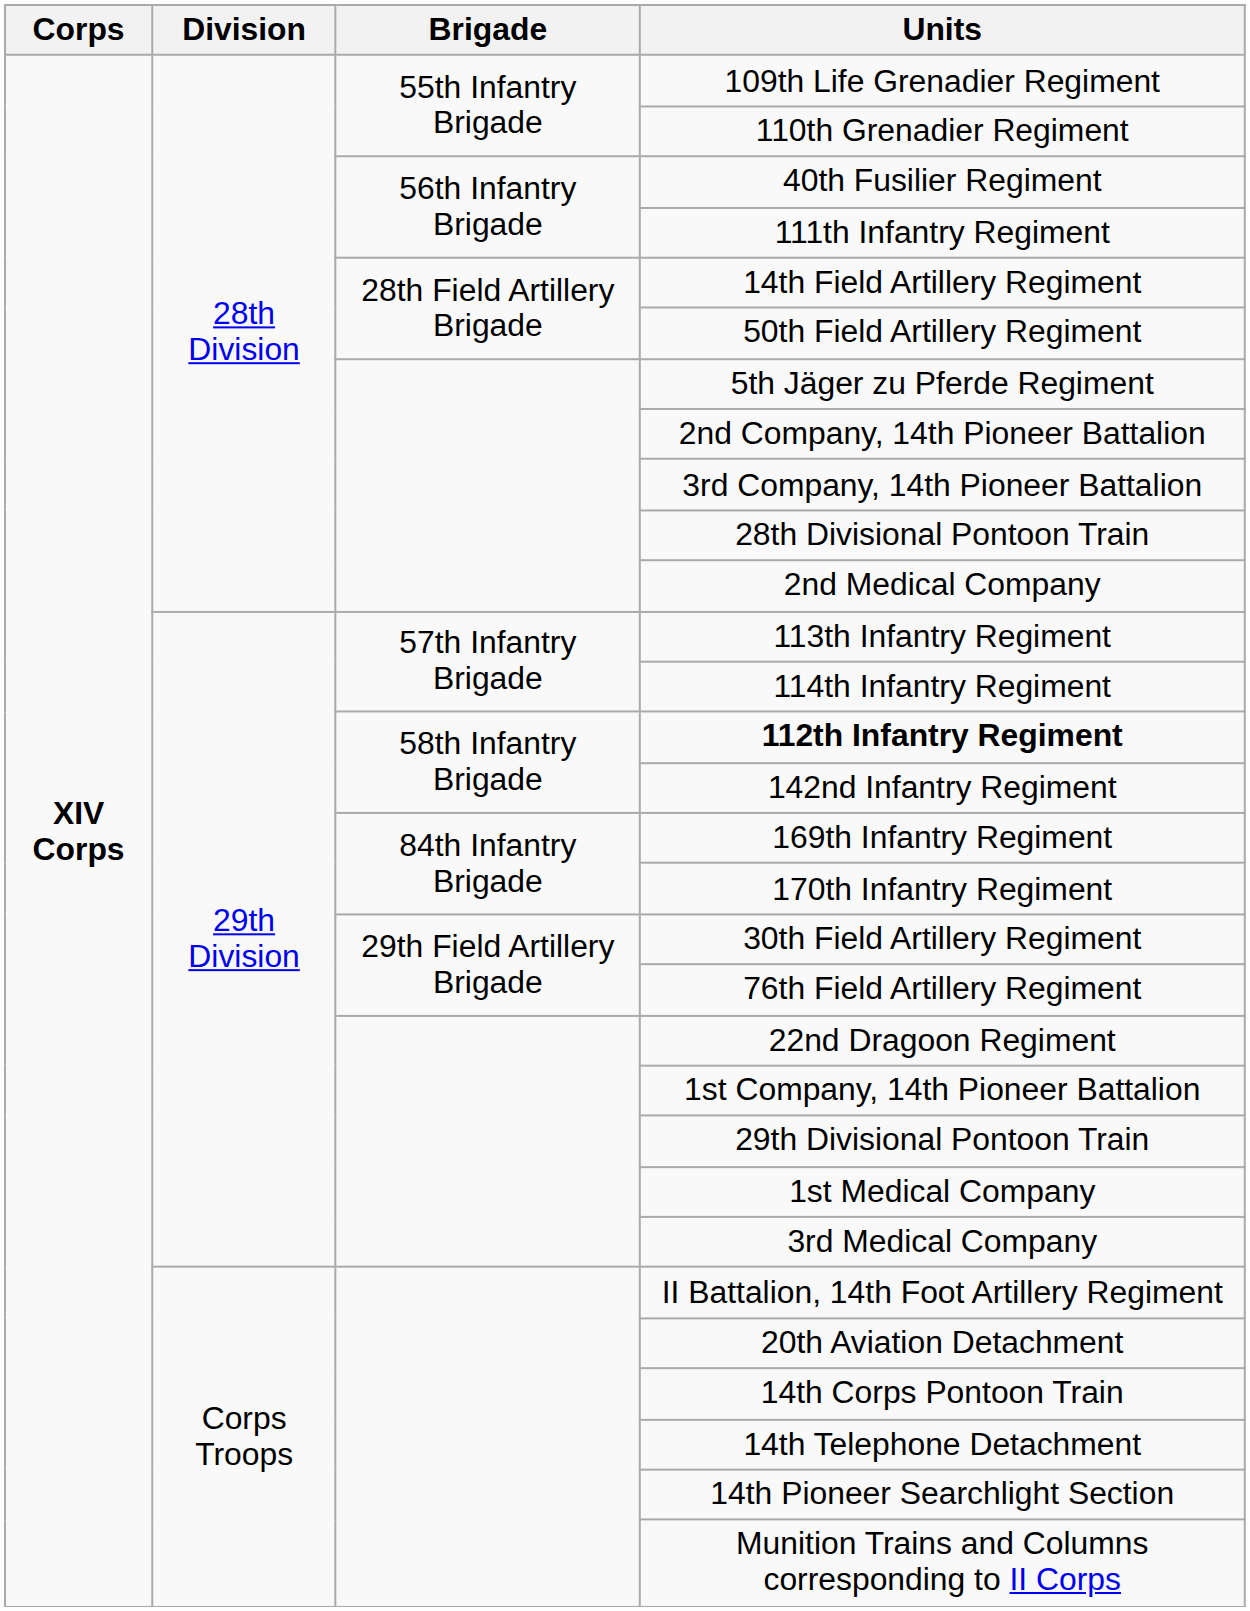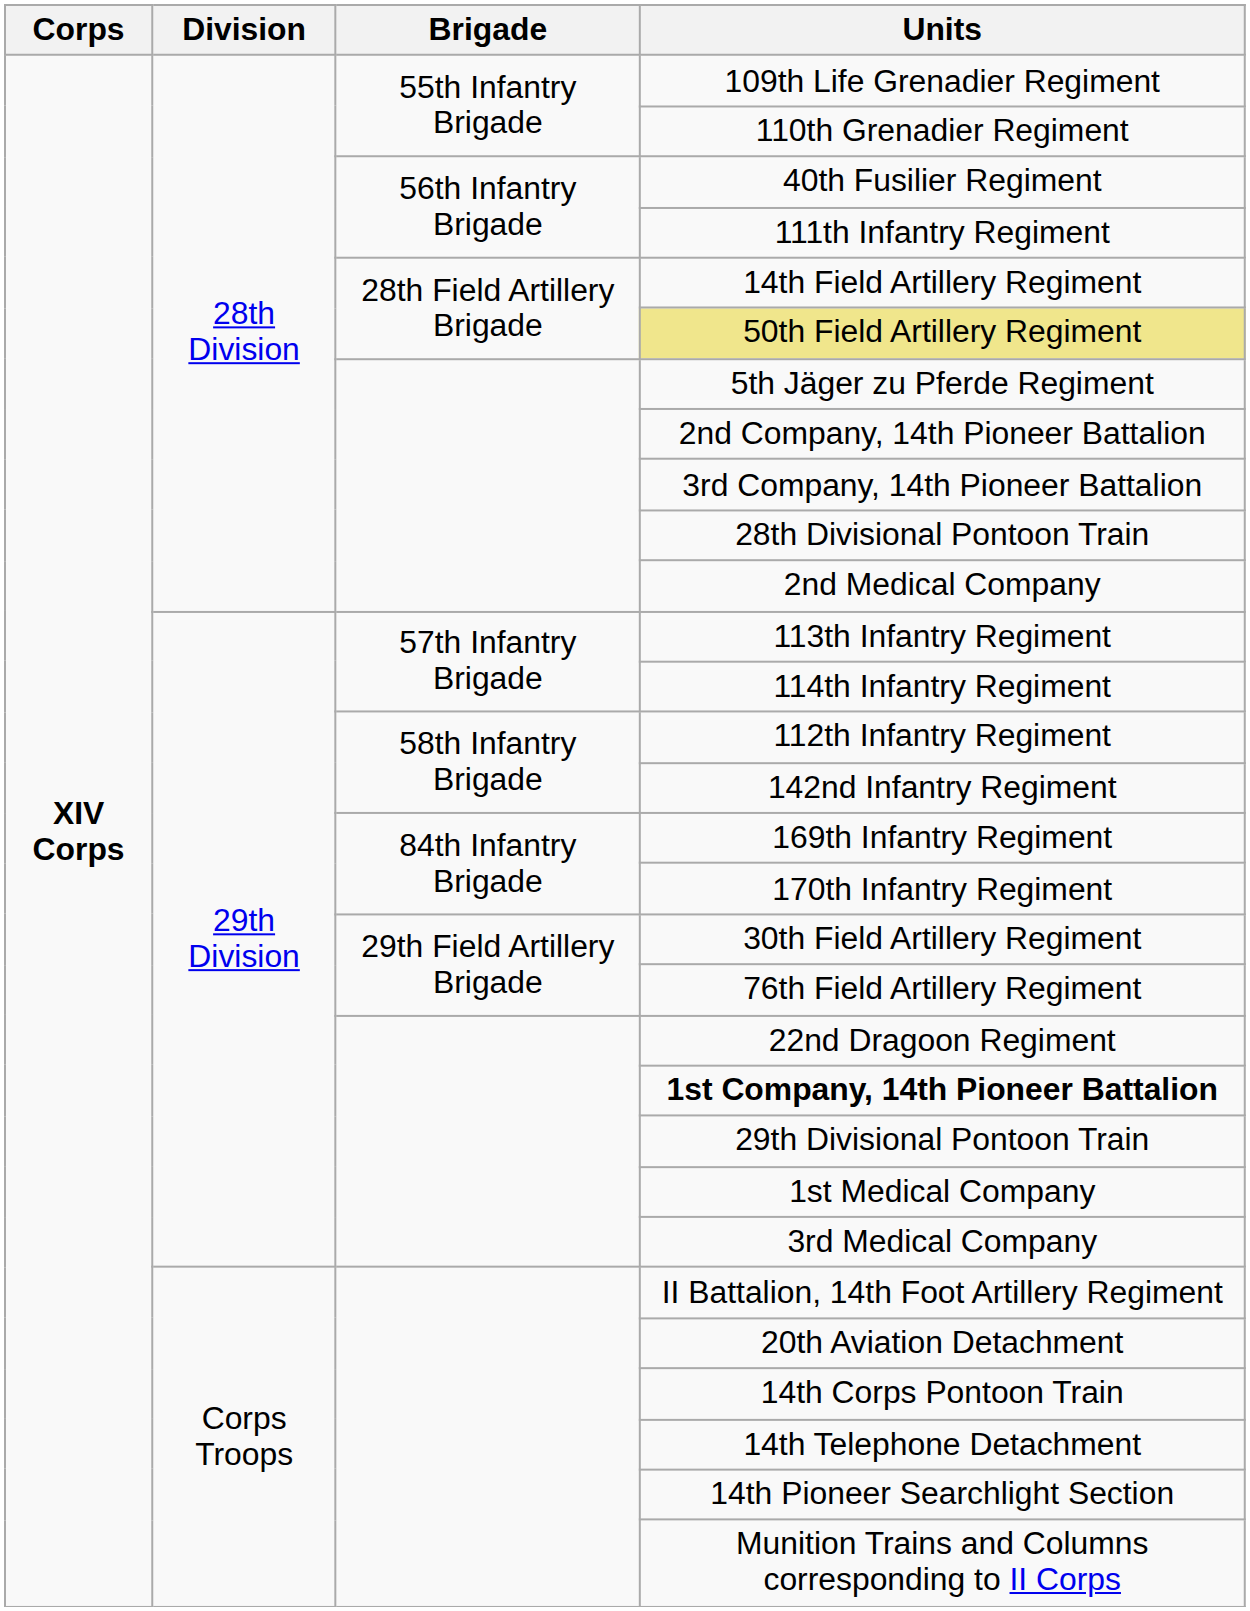50th Field Artillery Regiment | Units: no background -> khaki background
112th Infantry Regiment | Units: bold -> normal
1st Company, 14th Pioneer Battalion | Units: normal -> bold
